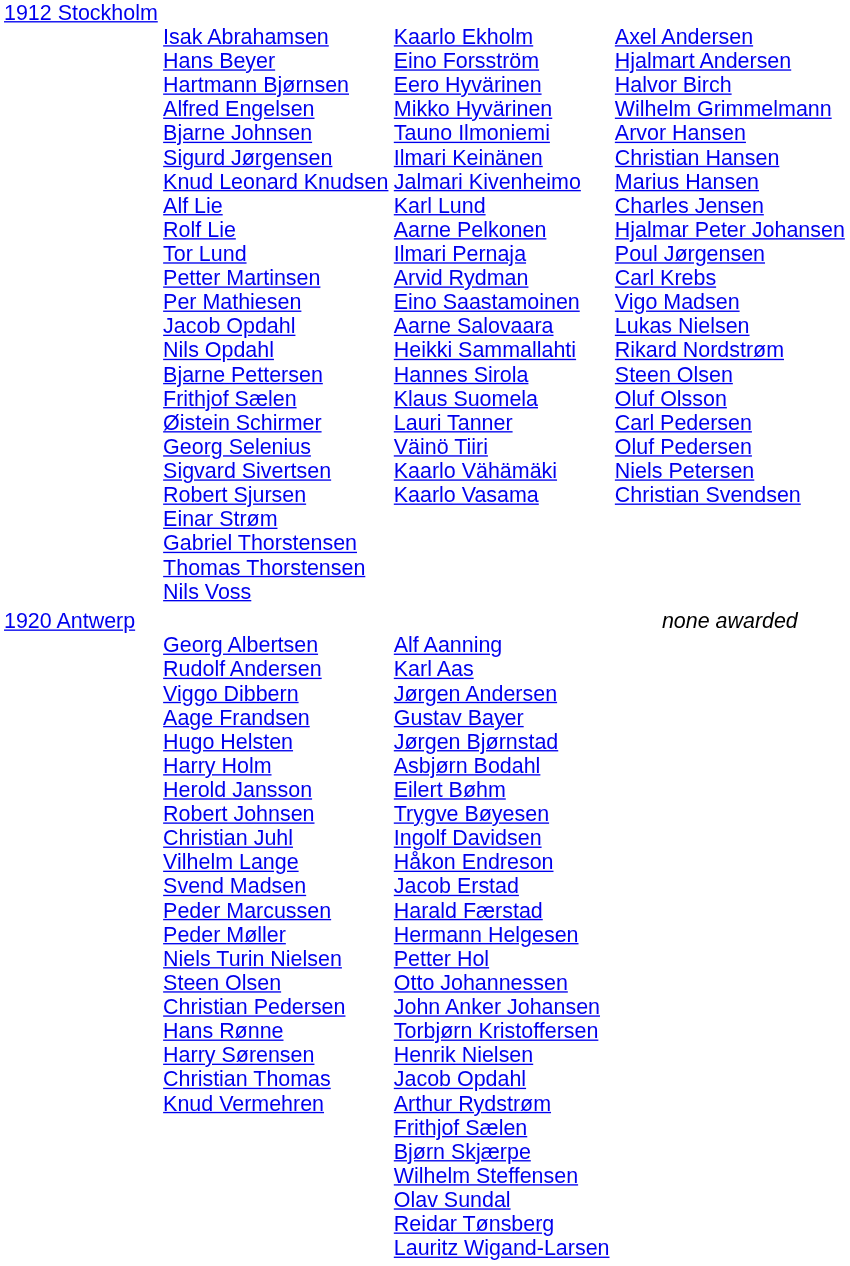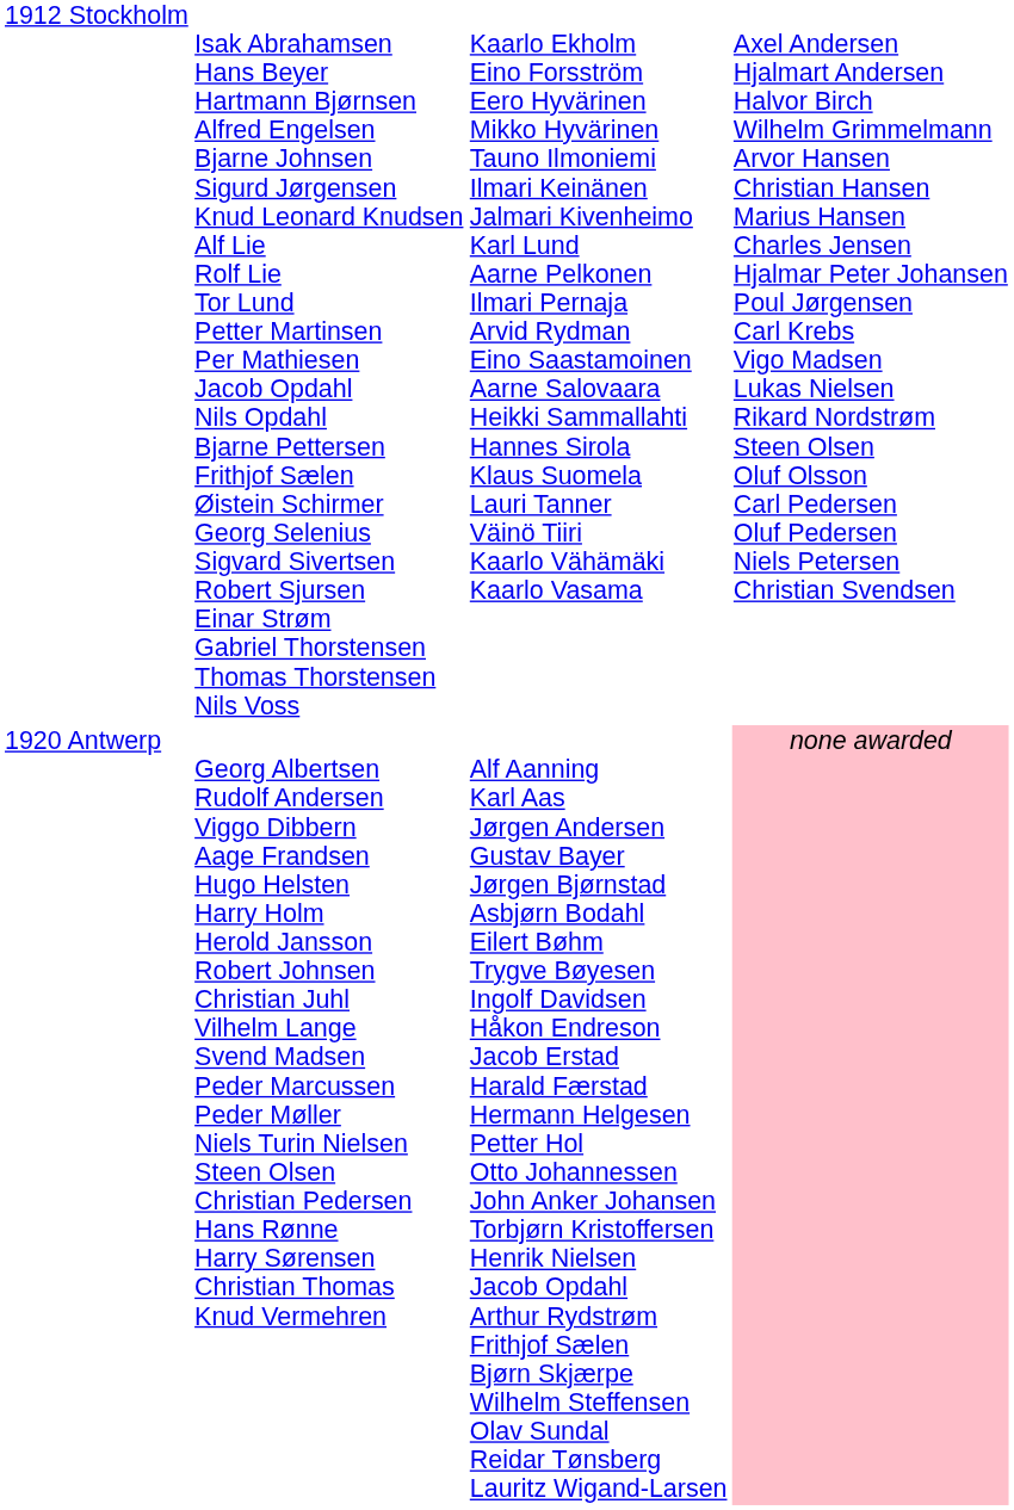1920 Antwerp | column 4: no background -> pink background
